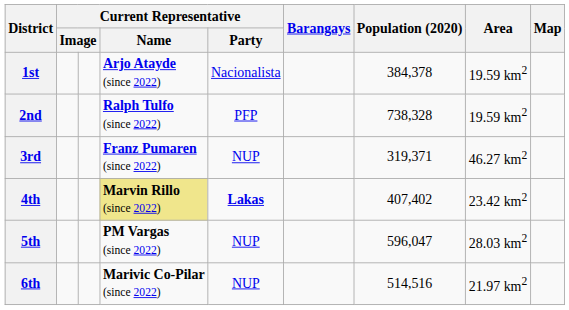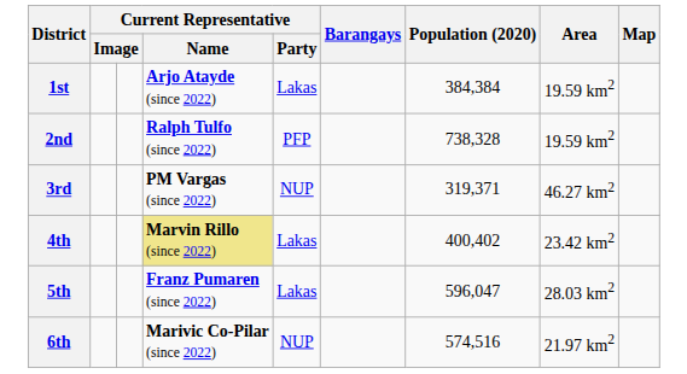1st | Current Representative / Party: Nacionalista -> Lakas
1st | Population (2020): 384,378 -> 384,384
3rd | Current Representative / Name: Franz Pumaren (since 2022) -> PM Vargas (since 2022)
4th | Current Representative / Party: bold -> normal
4th | Population (2020): 407,402 -> 400,402
5th | Current Representative / Name: PM Vargas (since 2022) -> Franz Pumaren (since 2022)
5th | Current Representative / Party: NUP -> Lakas
6th | Population (2020): 514,516 -> 574,516
